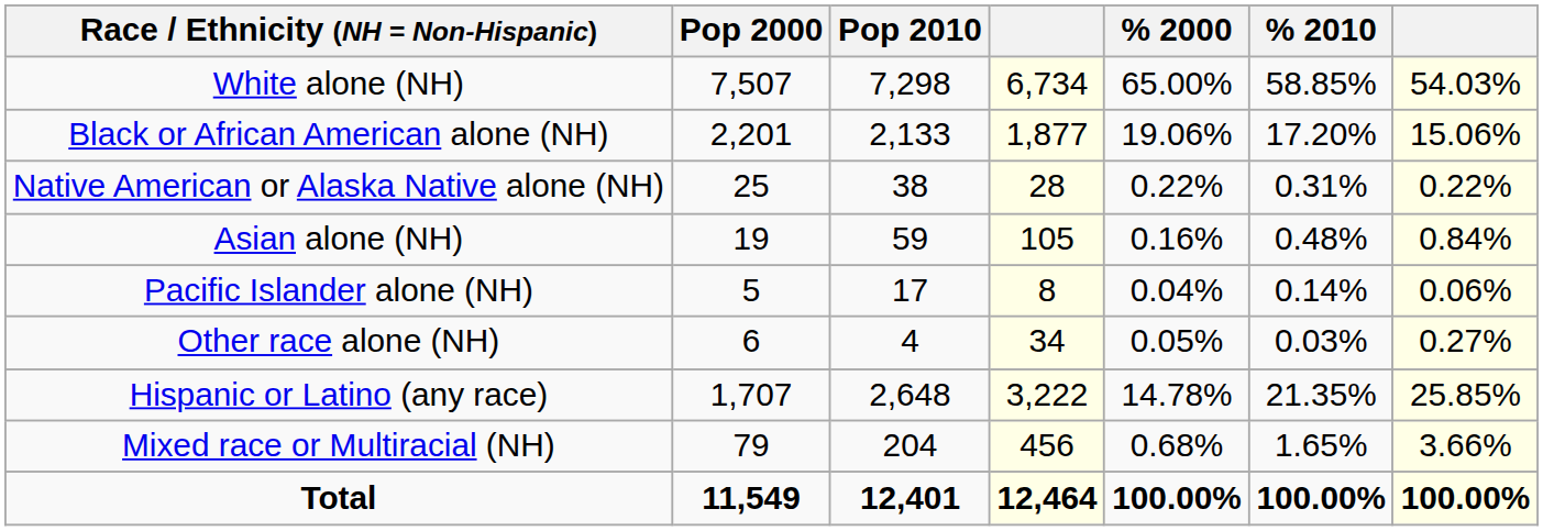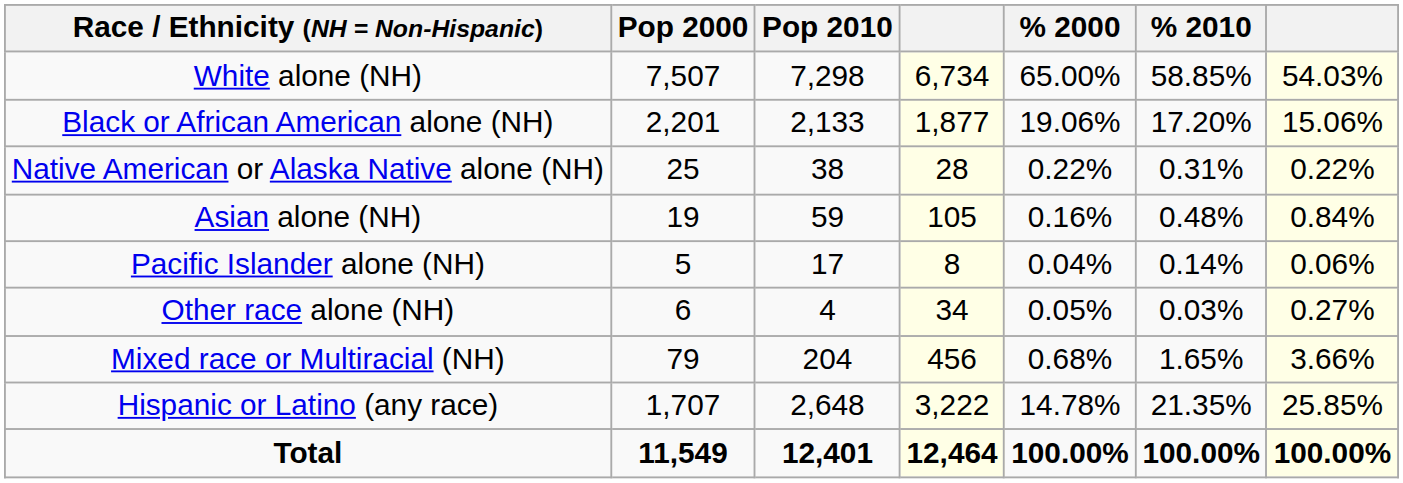rows swapped: Mixed race or Multiracial (NH) <-> Hispanic or Latino (any race)
